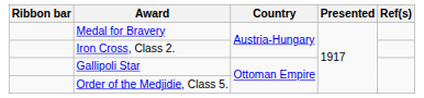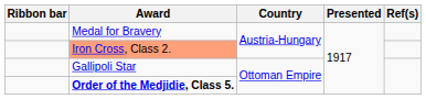Iron Cross, Class 2. | Award: no background -> lightsalmon background
Order of the Medjidie, Class 5. | Award: normal -> bold
